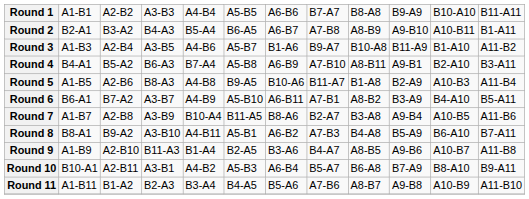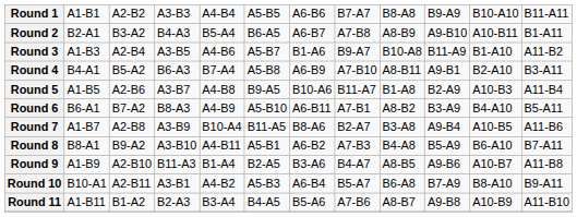Round 5 | column 4: B8-A3 -> A3-B7
Round 6 | column 4: A3-B7 -> B8-A3
